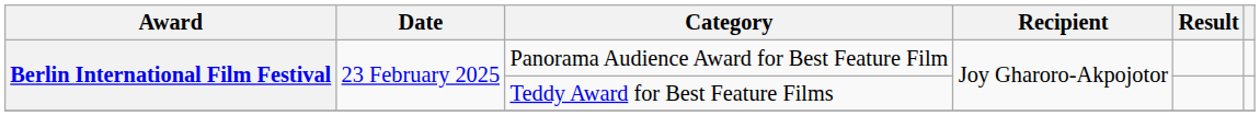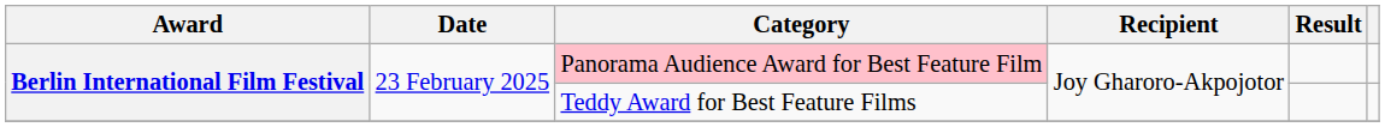Panorama Audience Award for Best Feature Film | Category: no background -> pink background
